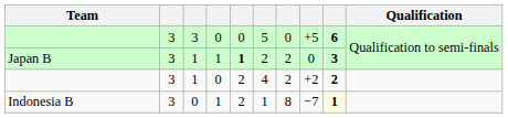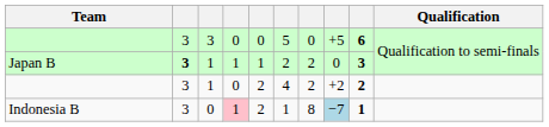Japan B | column 2: normal -> bold
Japan B | column 5: bold -> normal
Indonesia B | column 4: no background -> pink background
Indonesia B | column 8: no background -> lightblue background
Indonesia B | column 9: lightyellow background -> no background
